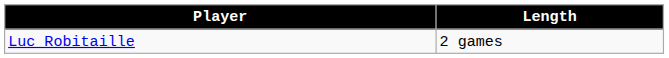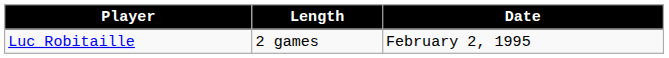+ column: Date | February 2, 1995
